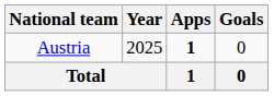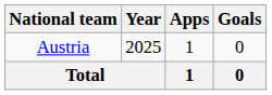Austria | Apps: bold -> normal
